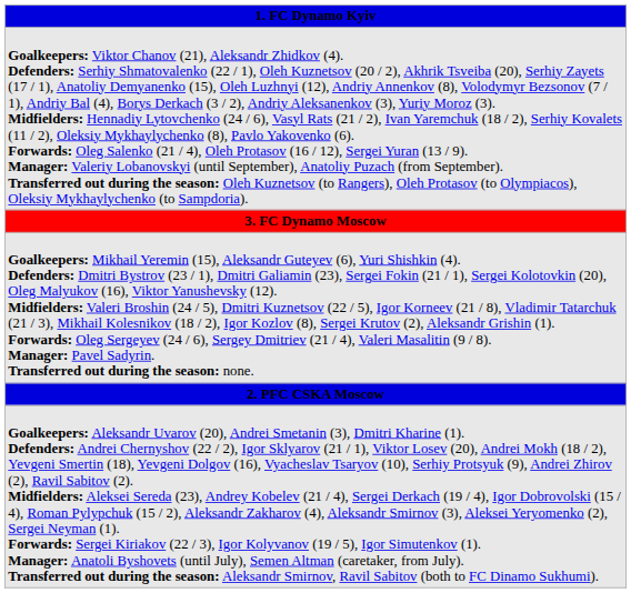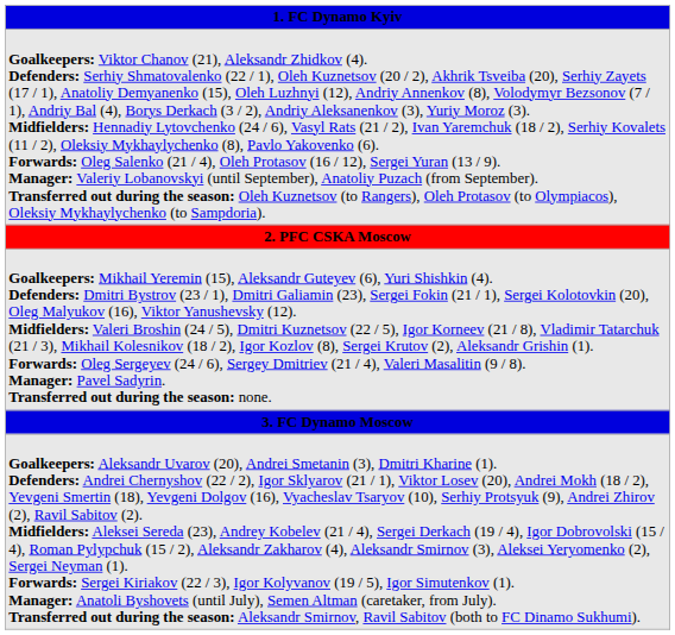row 3 | column 1: 3. FC Dynamo Moscow -> 2. PFC CSKA Moscow
row 5 | column 1: 2. PFC CSKA Moscow -> 3. FC Dynamo Moscow
